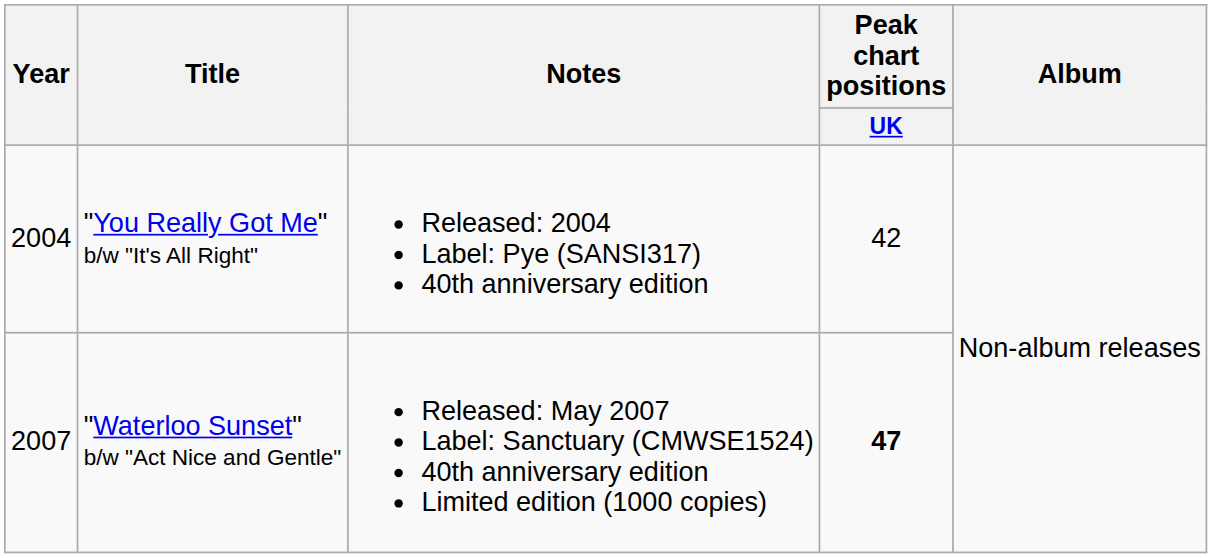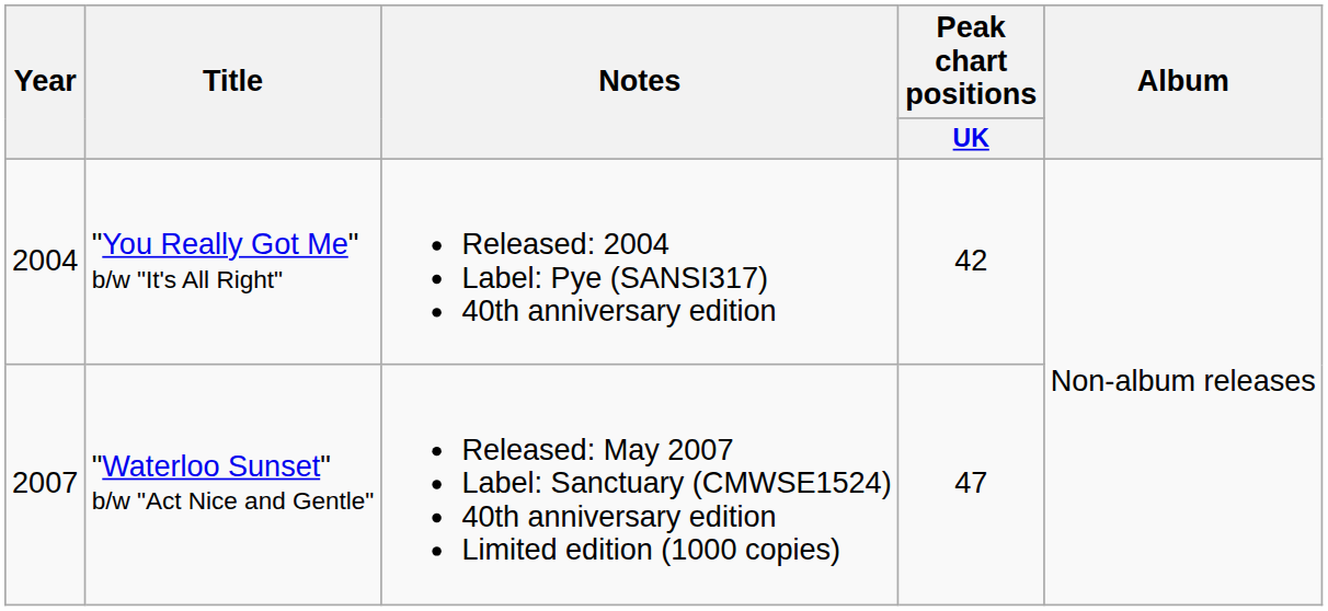"Waterloo Sunset" b/w "Act Nice and Gentle" | Peak chart positions / UK: bold -> normal
